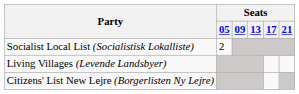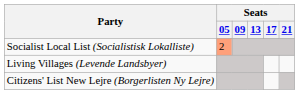Socialist Local List (Socialistisk Lokalliste) | Seats / 05: no background -> lightsalmon background
